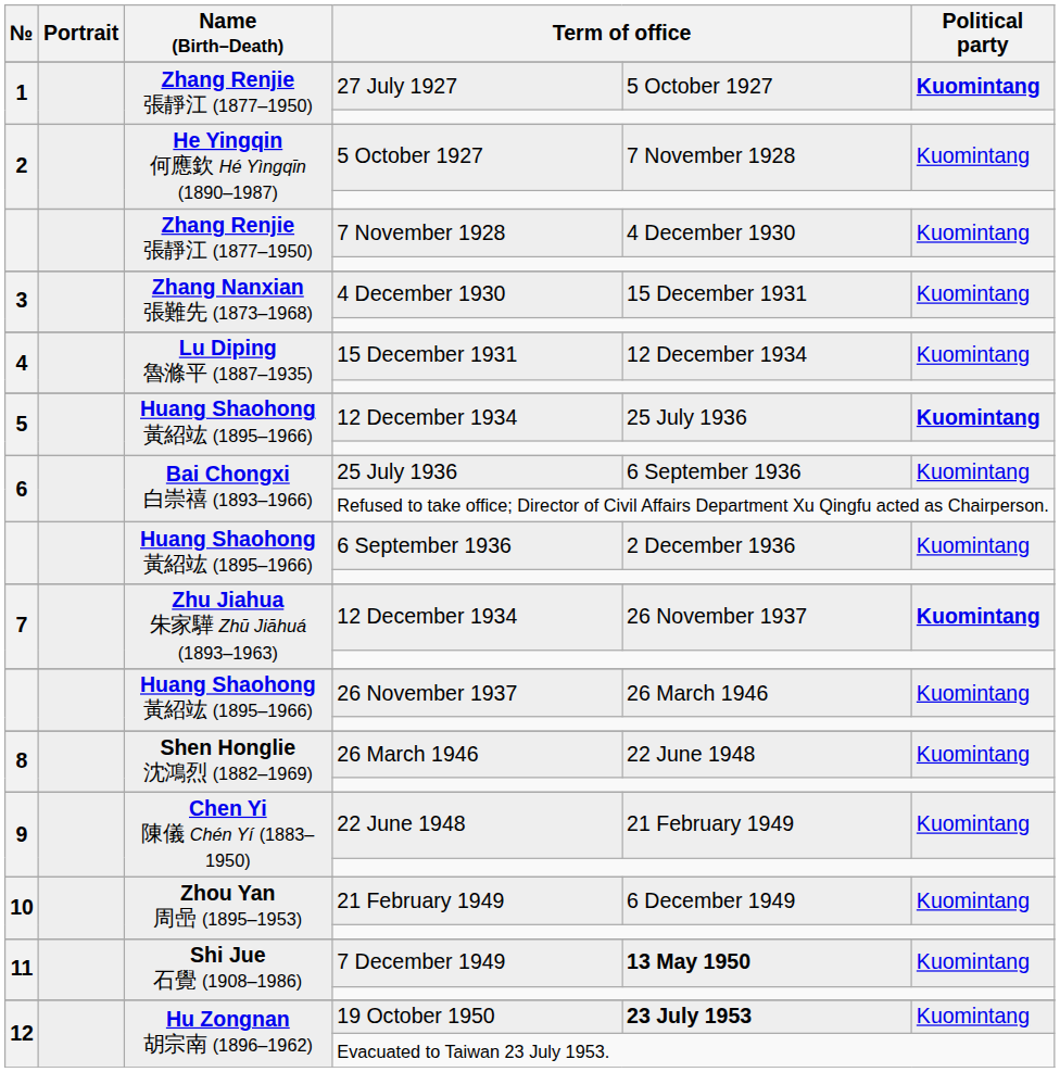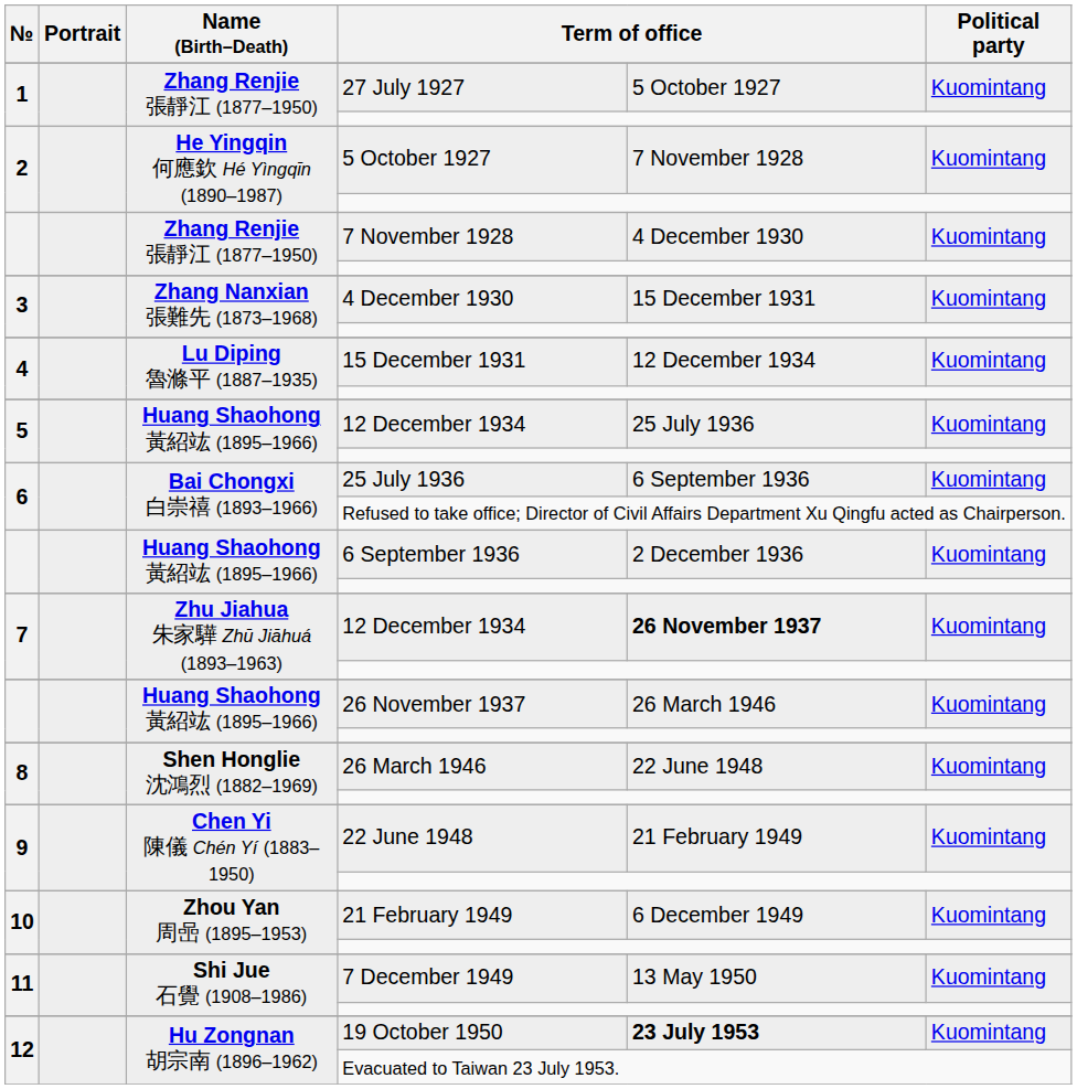27 July 1927 | Political party: bold -> normal
5 / 12 December 1934 | Political party: bold -> normal
7 / 12 December 1934 | column 5: normal -> bold
7 / 12 December 1934 | Political party: bold -> normal
7 December 1949 | column 5: bold -> normal
